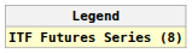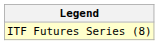row 2 | column 1: bold -> normal
